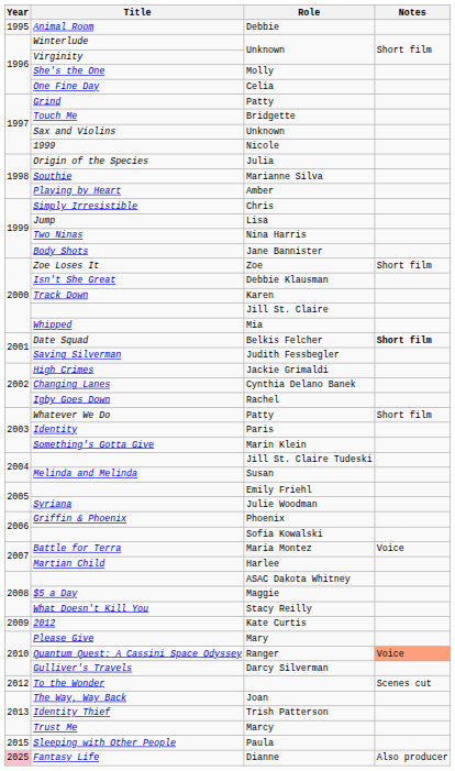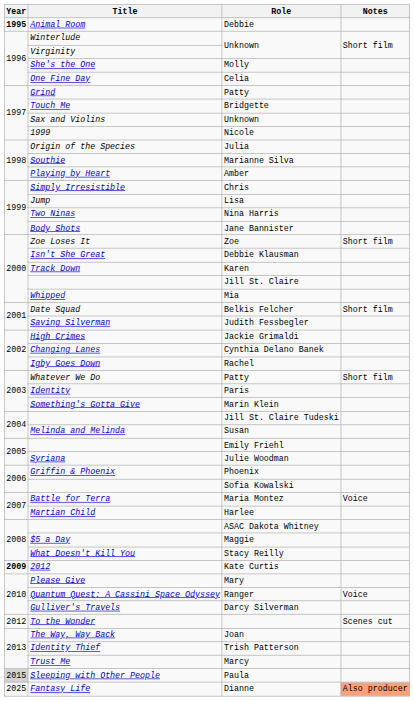Debbie | Year: normal -> bold
Belkis Felcher | Notes: bold -> normal
Kate Curtis | Year: normal -> bold
Ranger | Notes: lightsalmon background -> no background
Paula | Year: no background -> lightgrey background
Dianne | Year: pink background -> no background
Dianne | Notes: no background -> lightsalmon background
